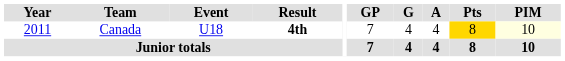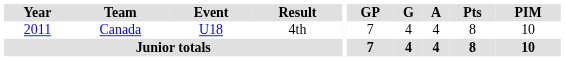Canada | Result: bold -> normal
Canada | Pts: gold background -> no background
Canada | PIM: lightyellow background -> no background
